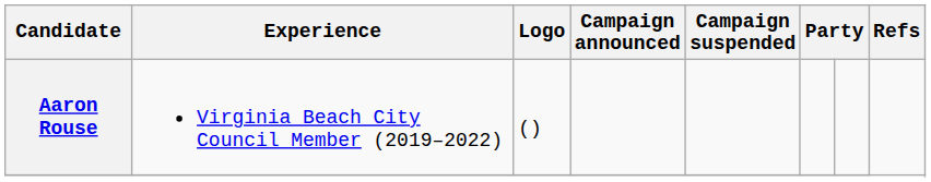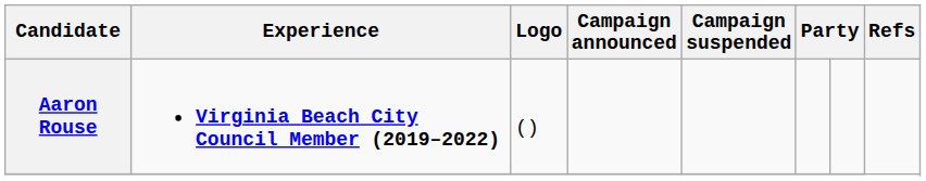Aaron Rouse | Experience: normal -> bold
